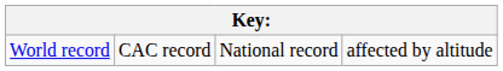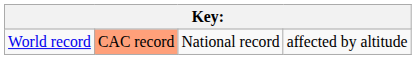World record | column 2: no background -> lightsalmon background
